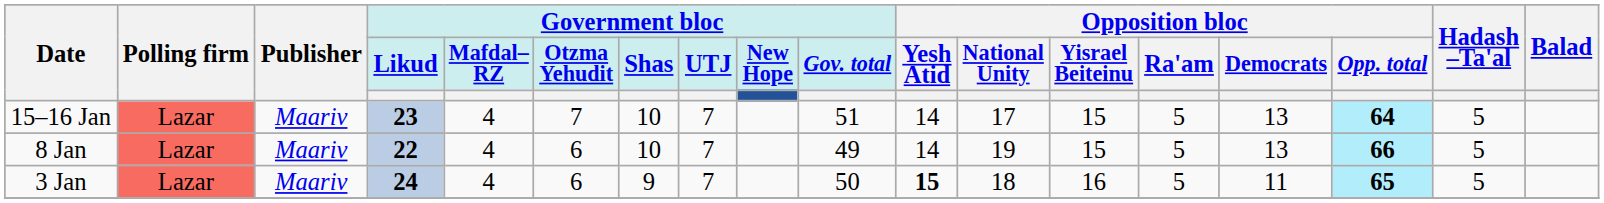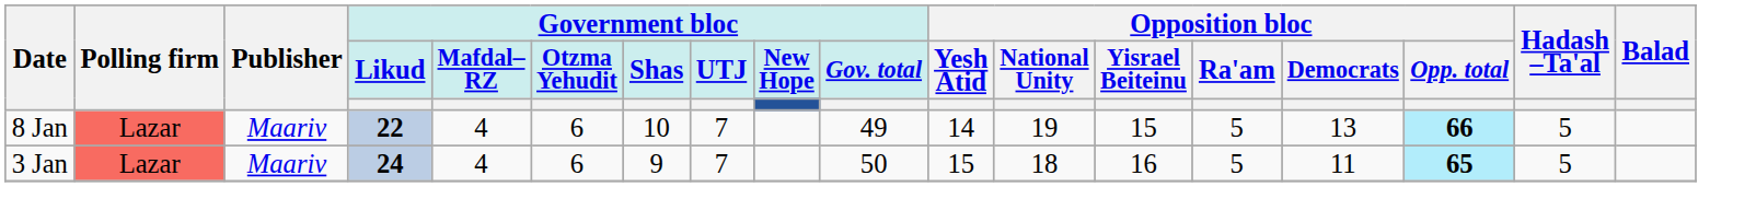- row: 15–16 Jan | Lazar | Maariv | 23 | 4 | 7 | 10 | 7 | 51 | 14 | 17 | 15 | 5 | 13 | 64 | 5
3 Jan | Opposition bloc / Yesh Atid: bold -> normal
